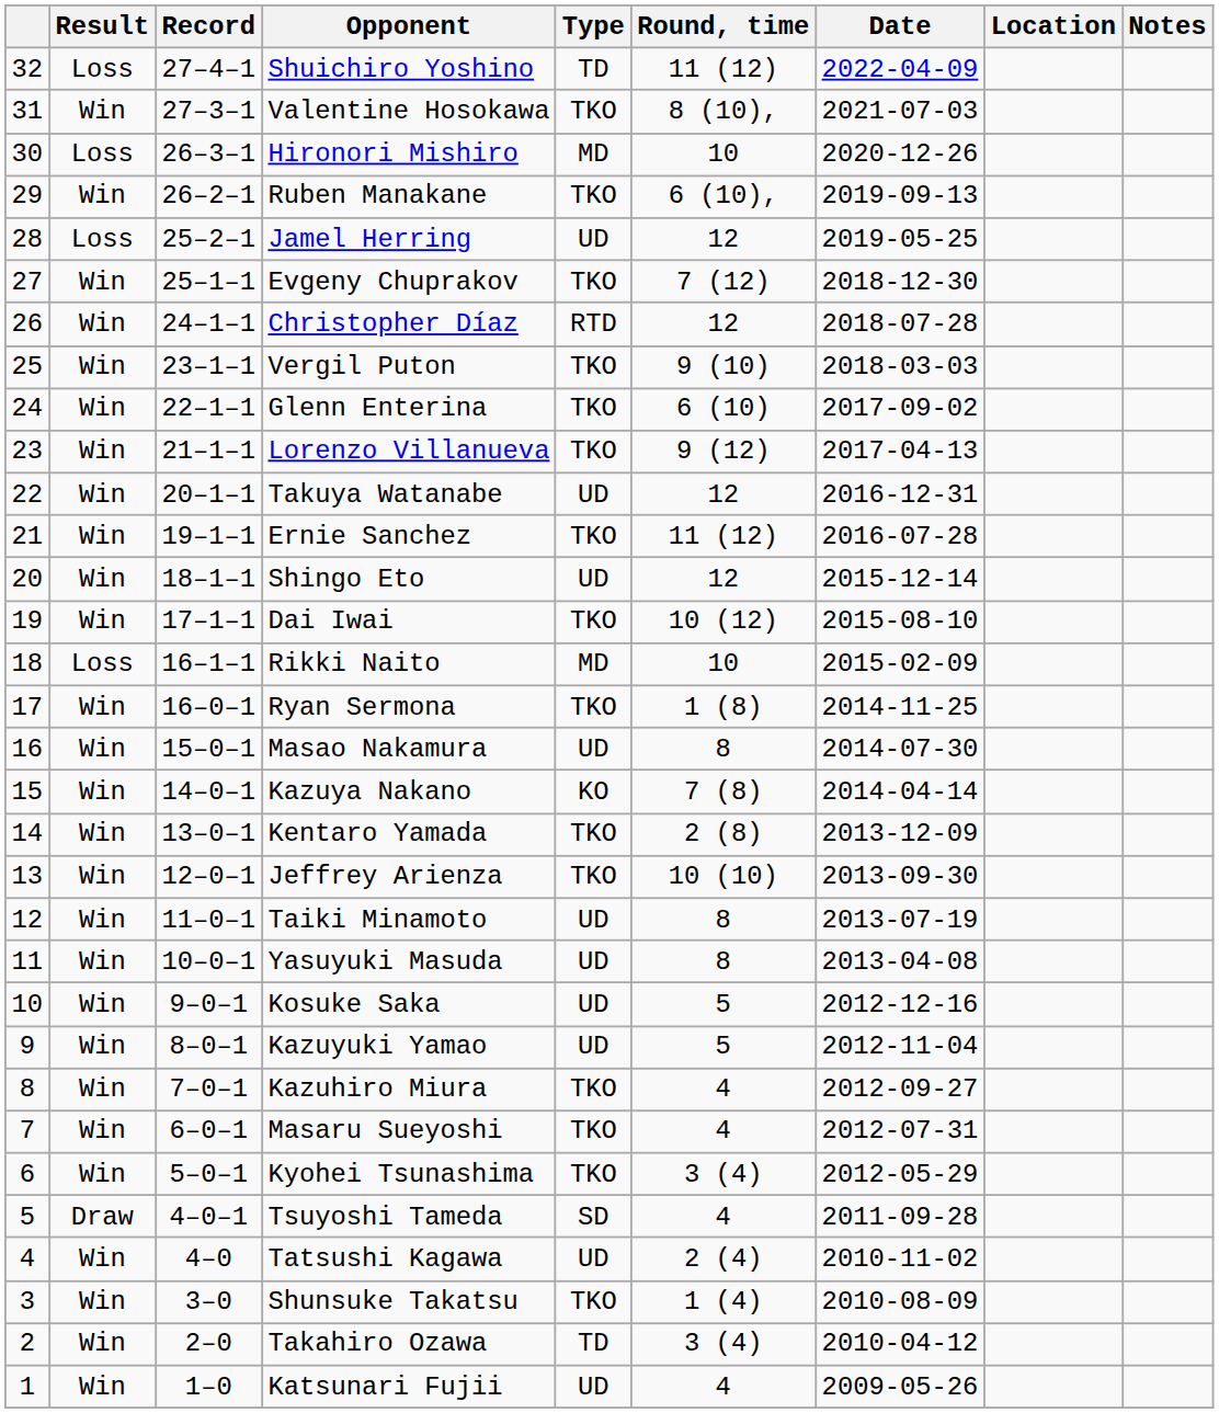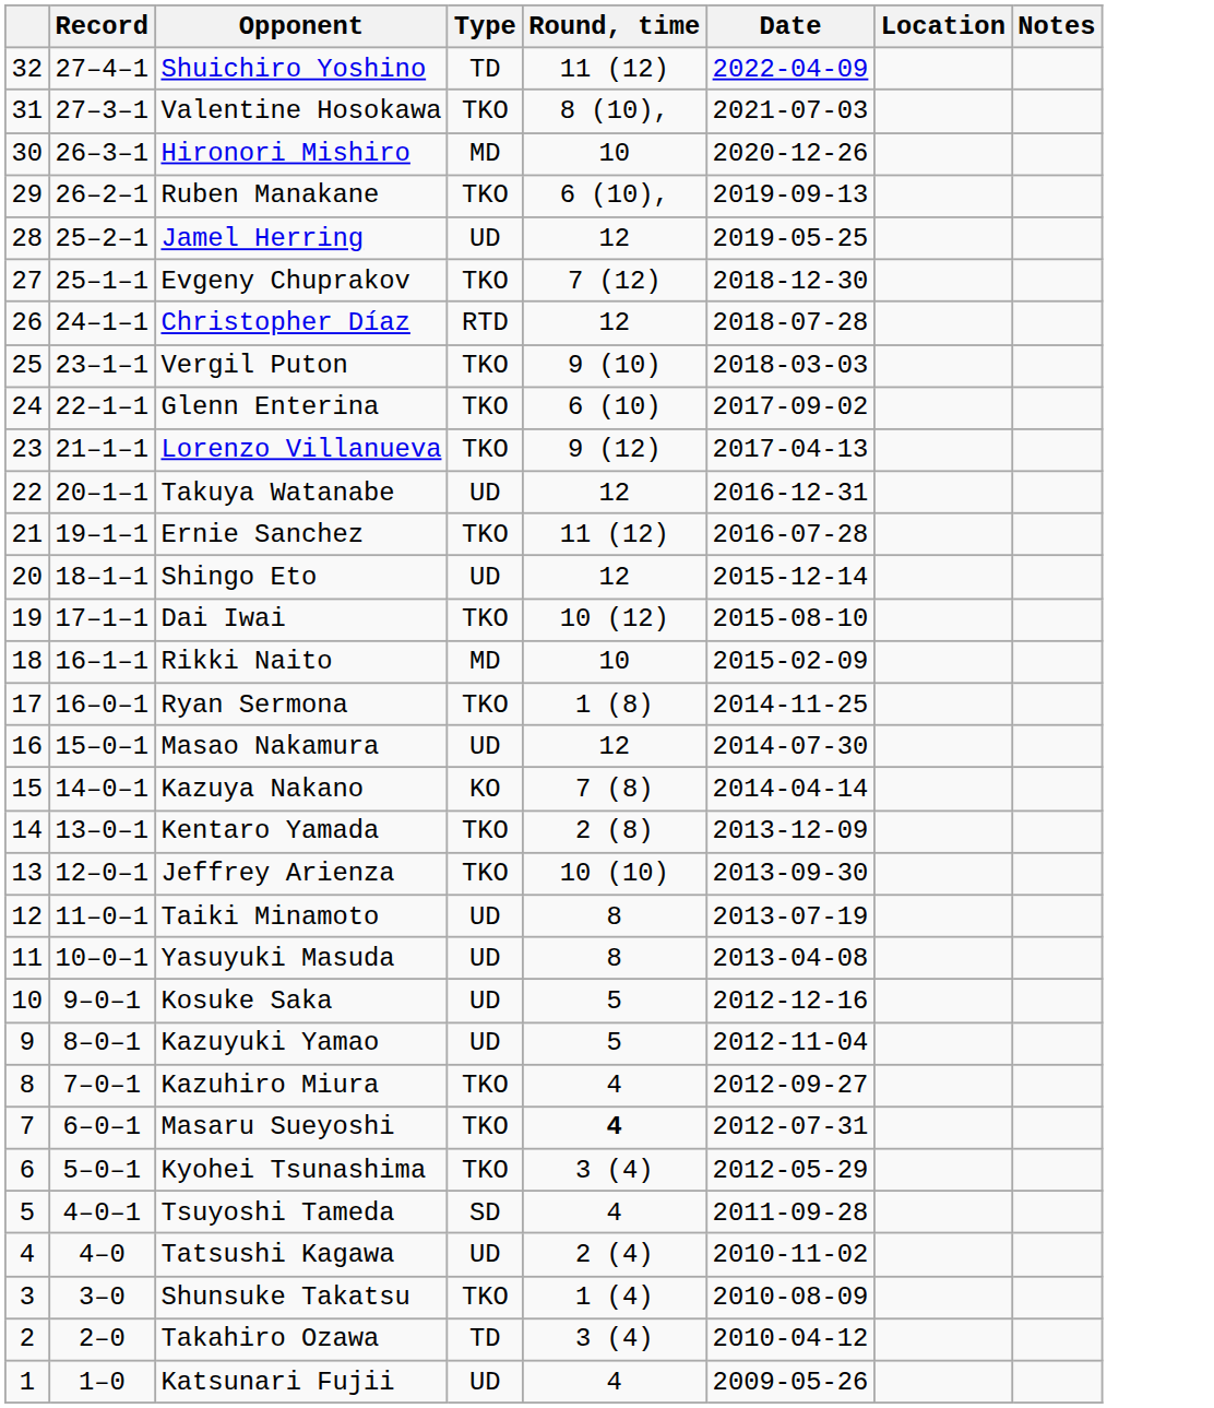- column: Result | Loss | Win | Loss | Win | Loss | Win | Win | Win | Win | Win | Win | Win | Win | Win | Loss | Win | Win | Win | Win | Win | Win | Win | Win | Win | Win | Win | Win | Draw | Win | Win | Win | Win
Masao Nakamura | Round, time: 8 -> 12
Masaru Sueyoshi | Round, time: normal -> bold
